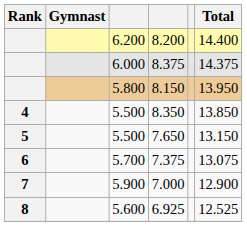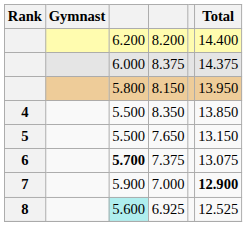7.375 | column 3: normal -> bold
7.000 | Total: normal -> bold
6.925 | column 3: no background -> paleturquoise background
